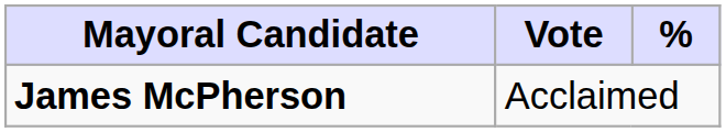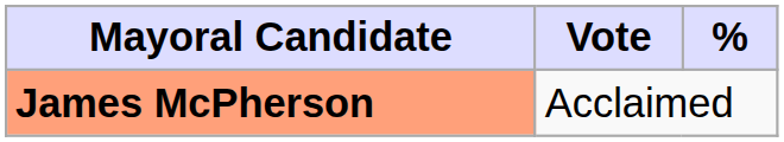James McPherson | Mayoral Candidate: no background -> lightsalmon background
